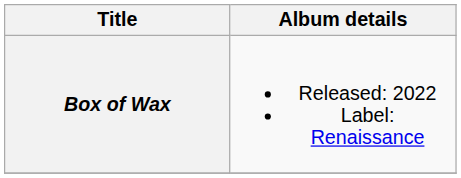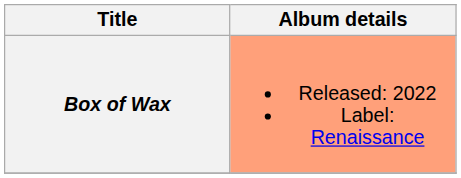Box of Wax | Album details: no background -> lightsalmon background
